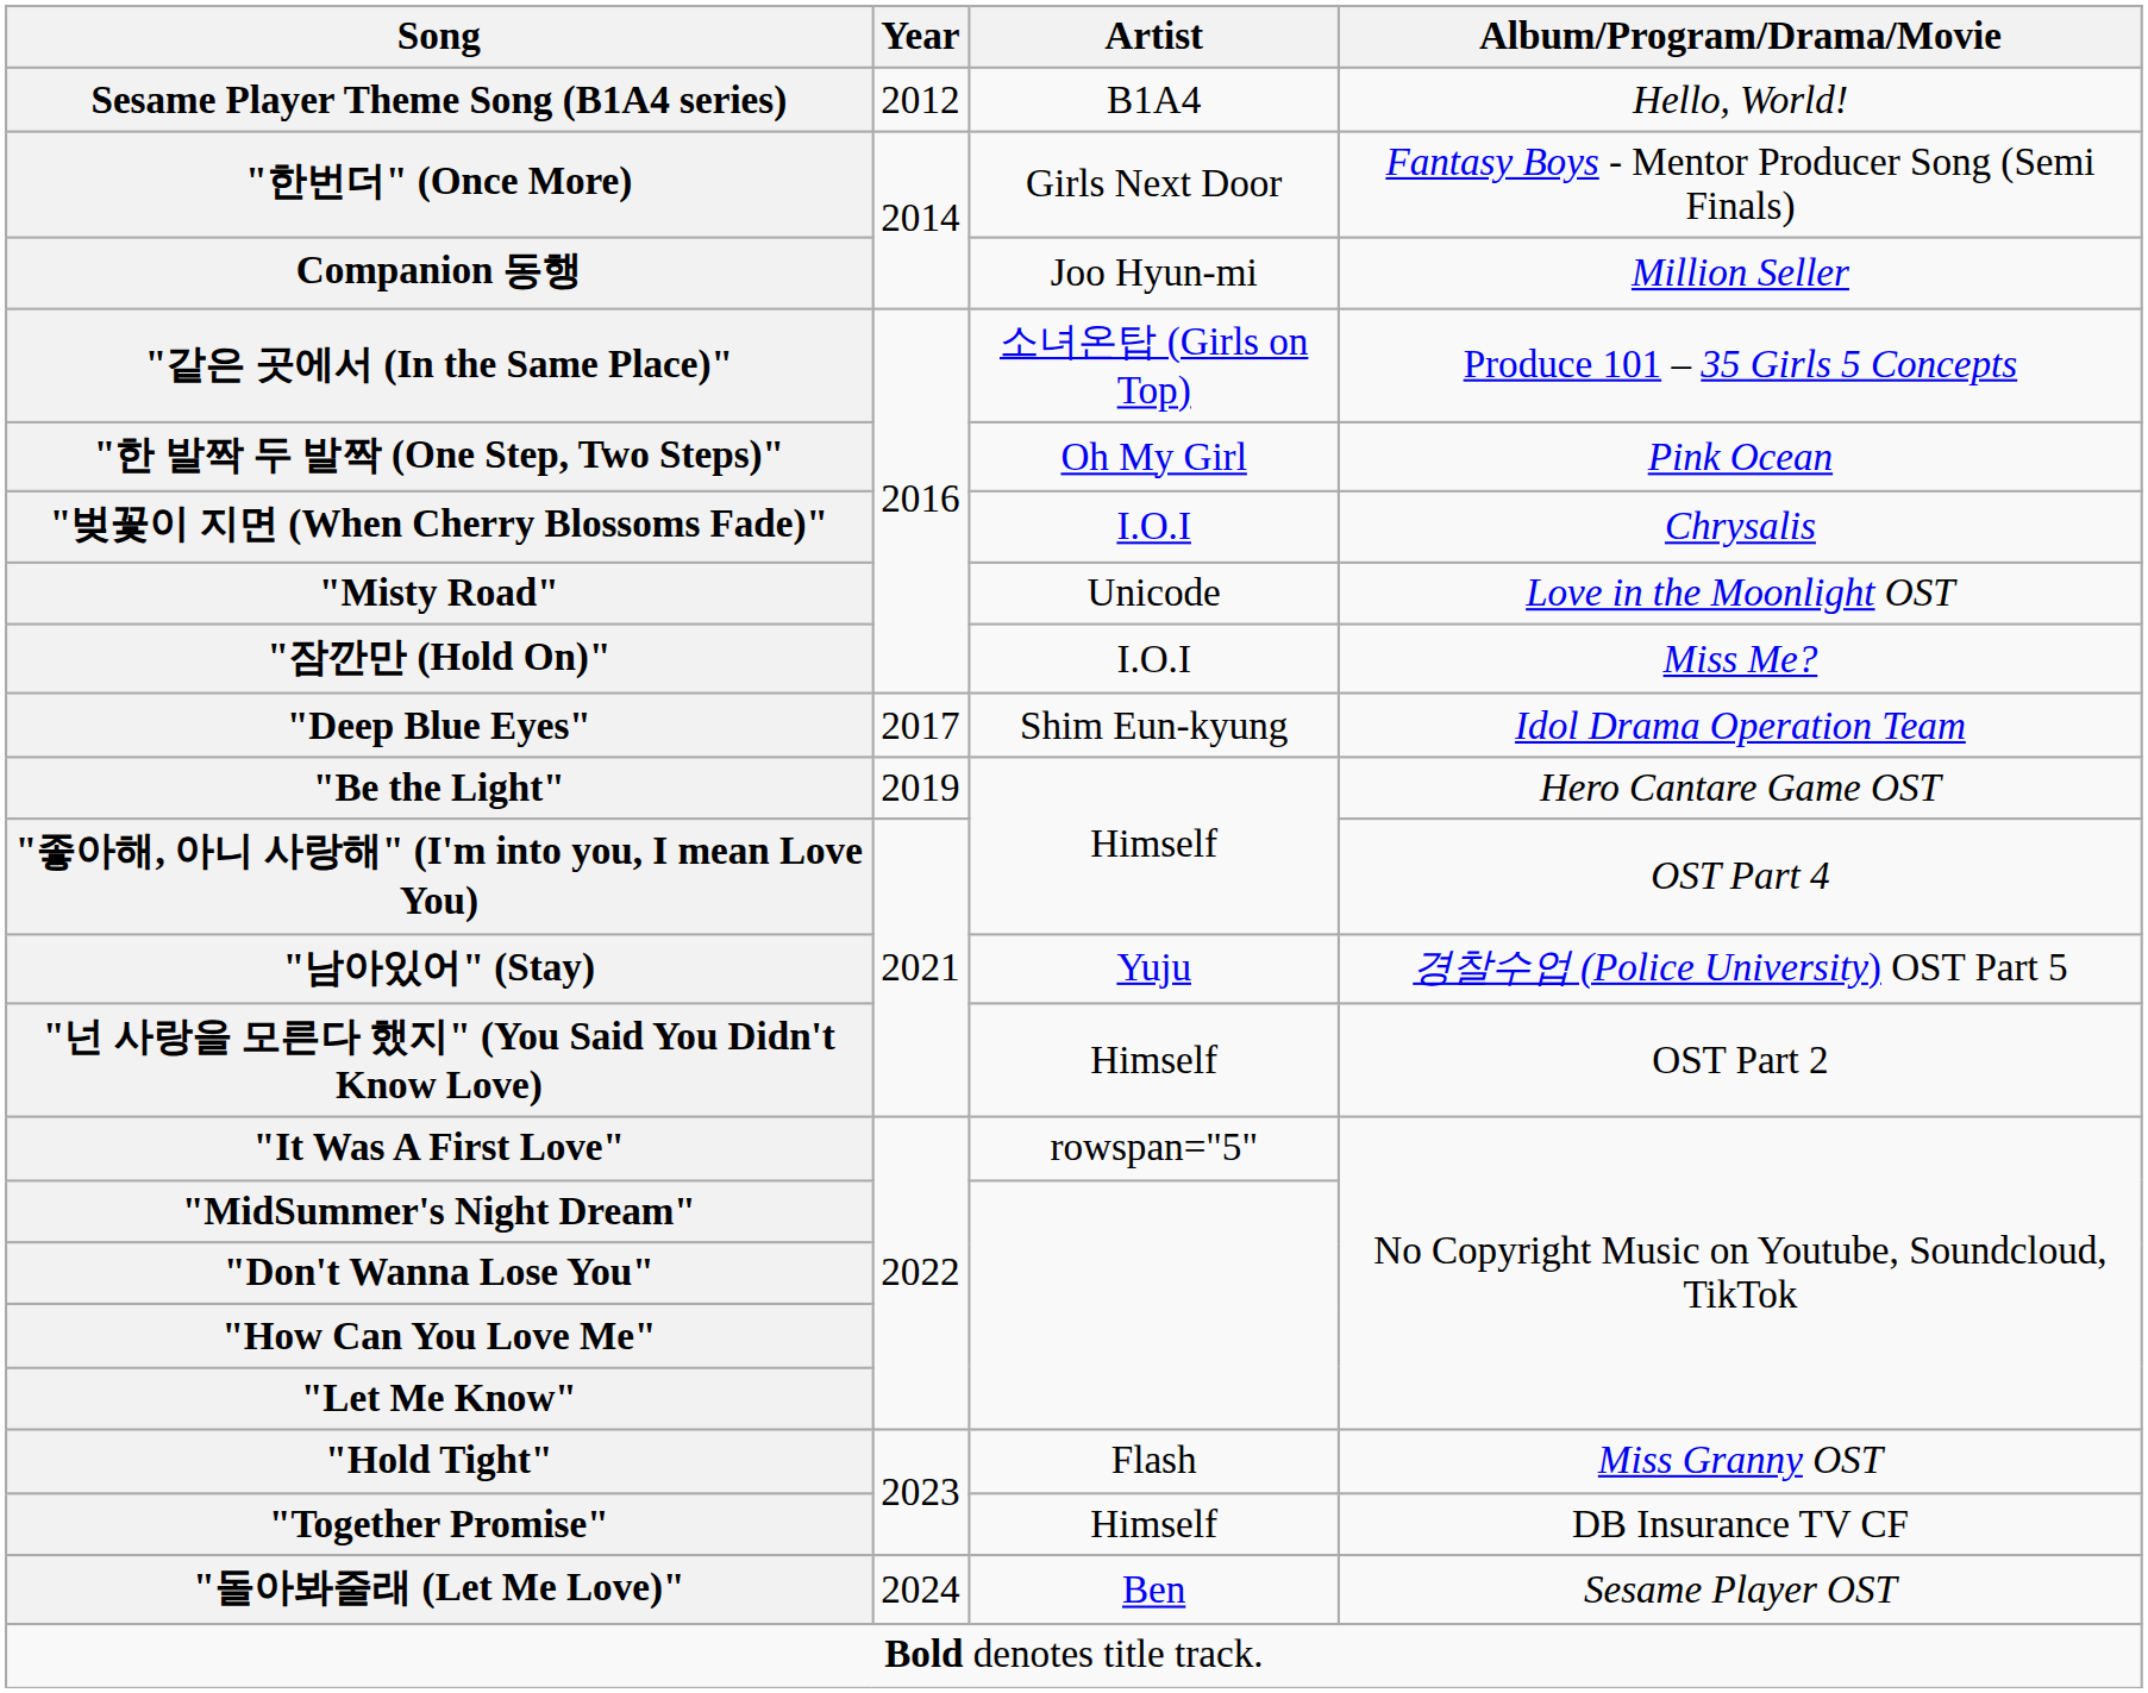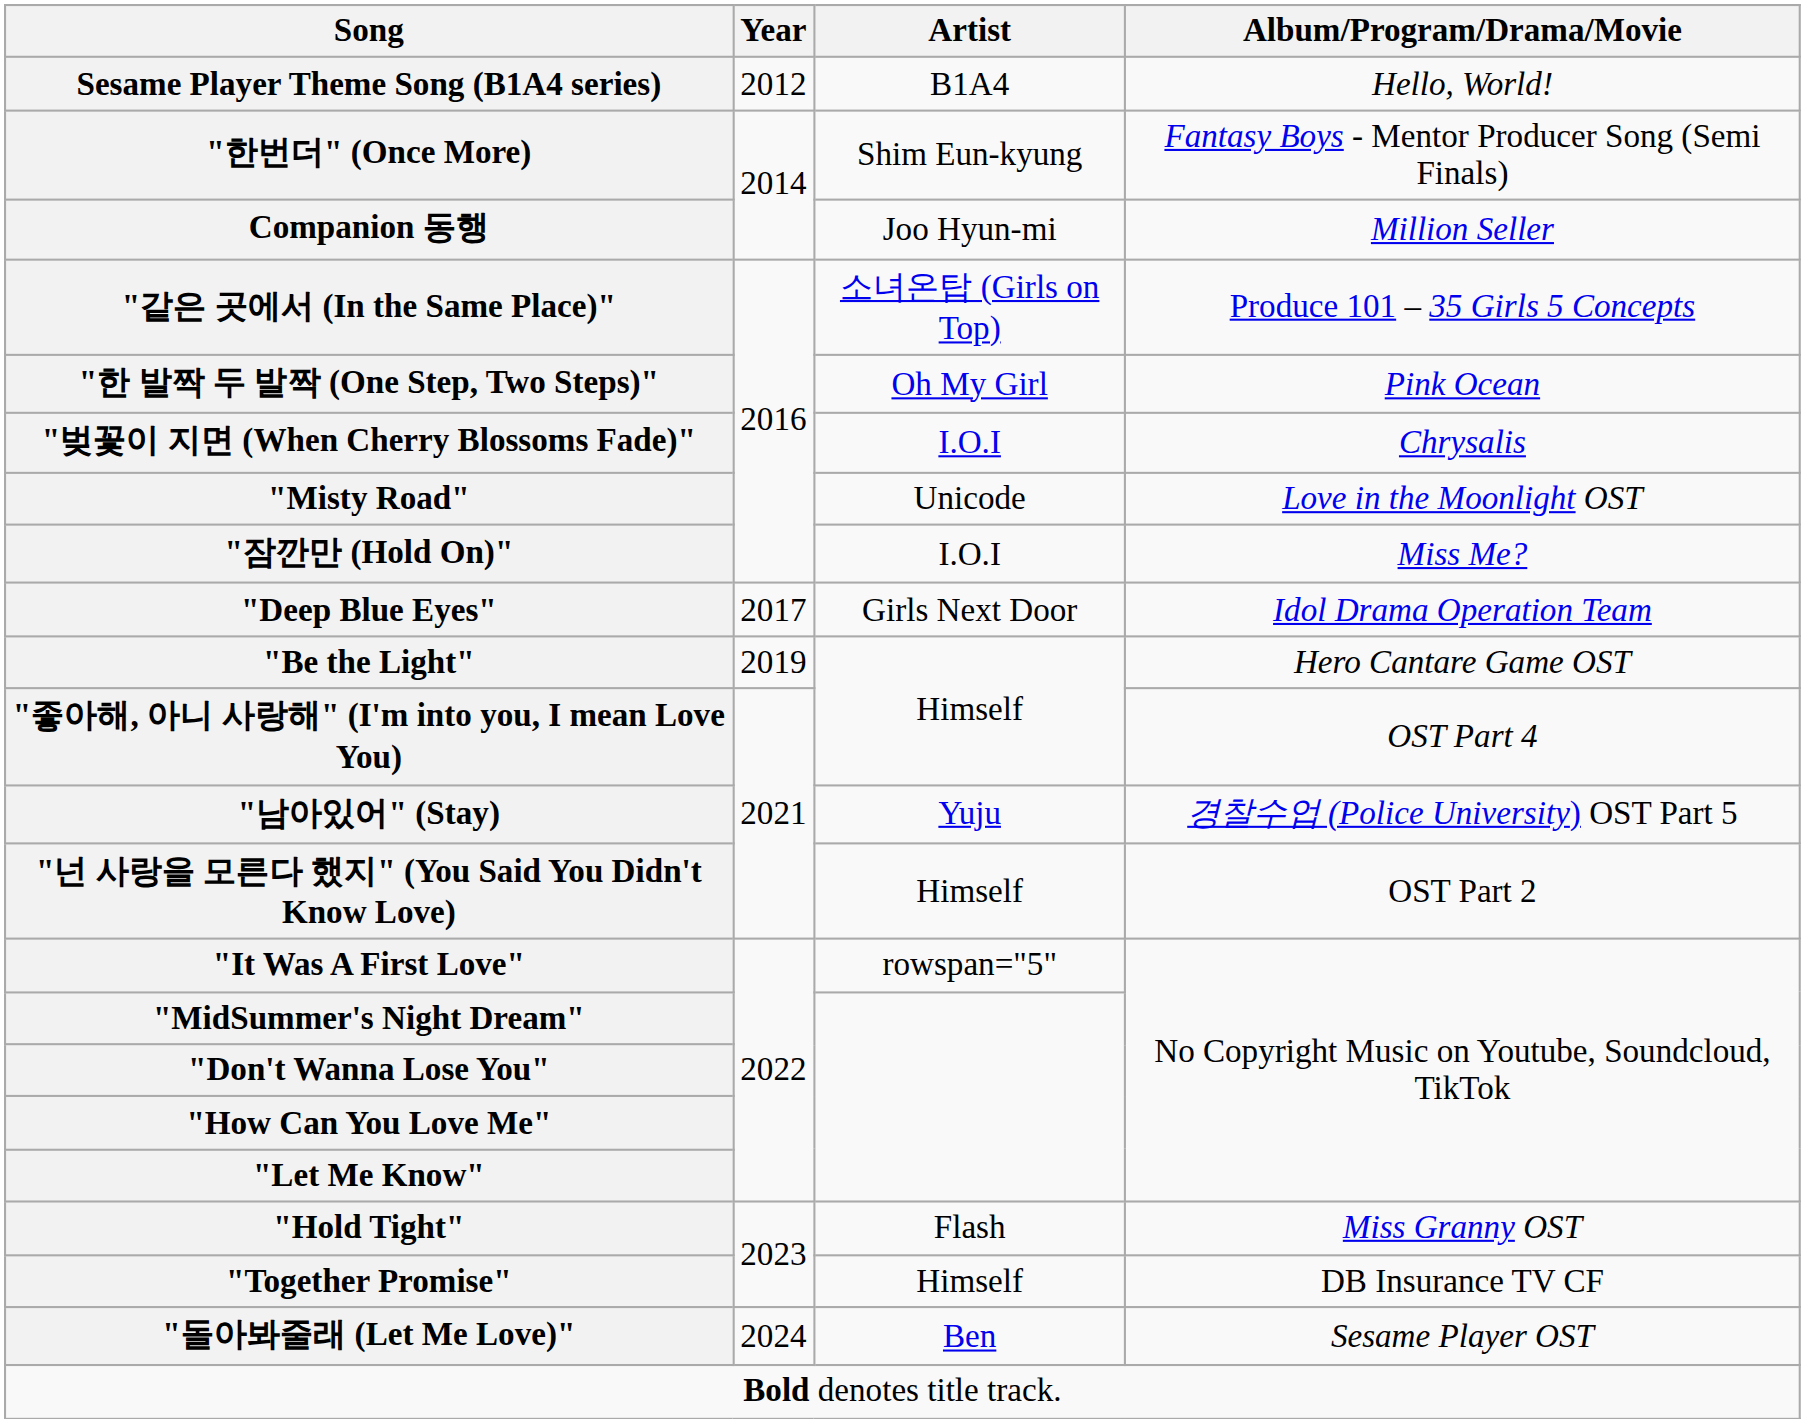"한번더" (Once More) | Artist: Girls Next Door -> Shim Eun-kyung
"Deep Blue Eyes" | Artist: Shim Eun-kyung -> Girls Next Door
